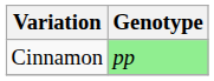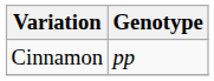Cinnamon | Genotype: lightgreen background -> no background
